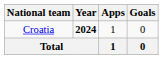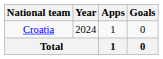Croatia | Year: bold -> normal
